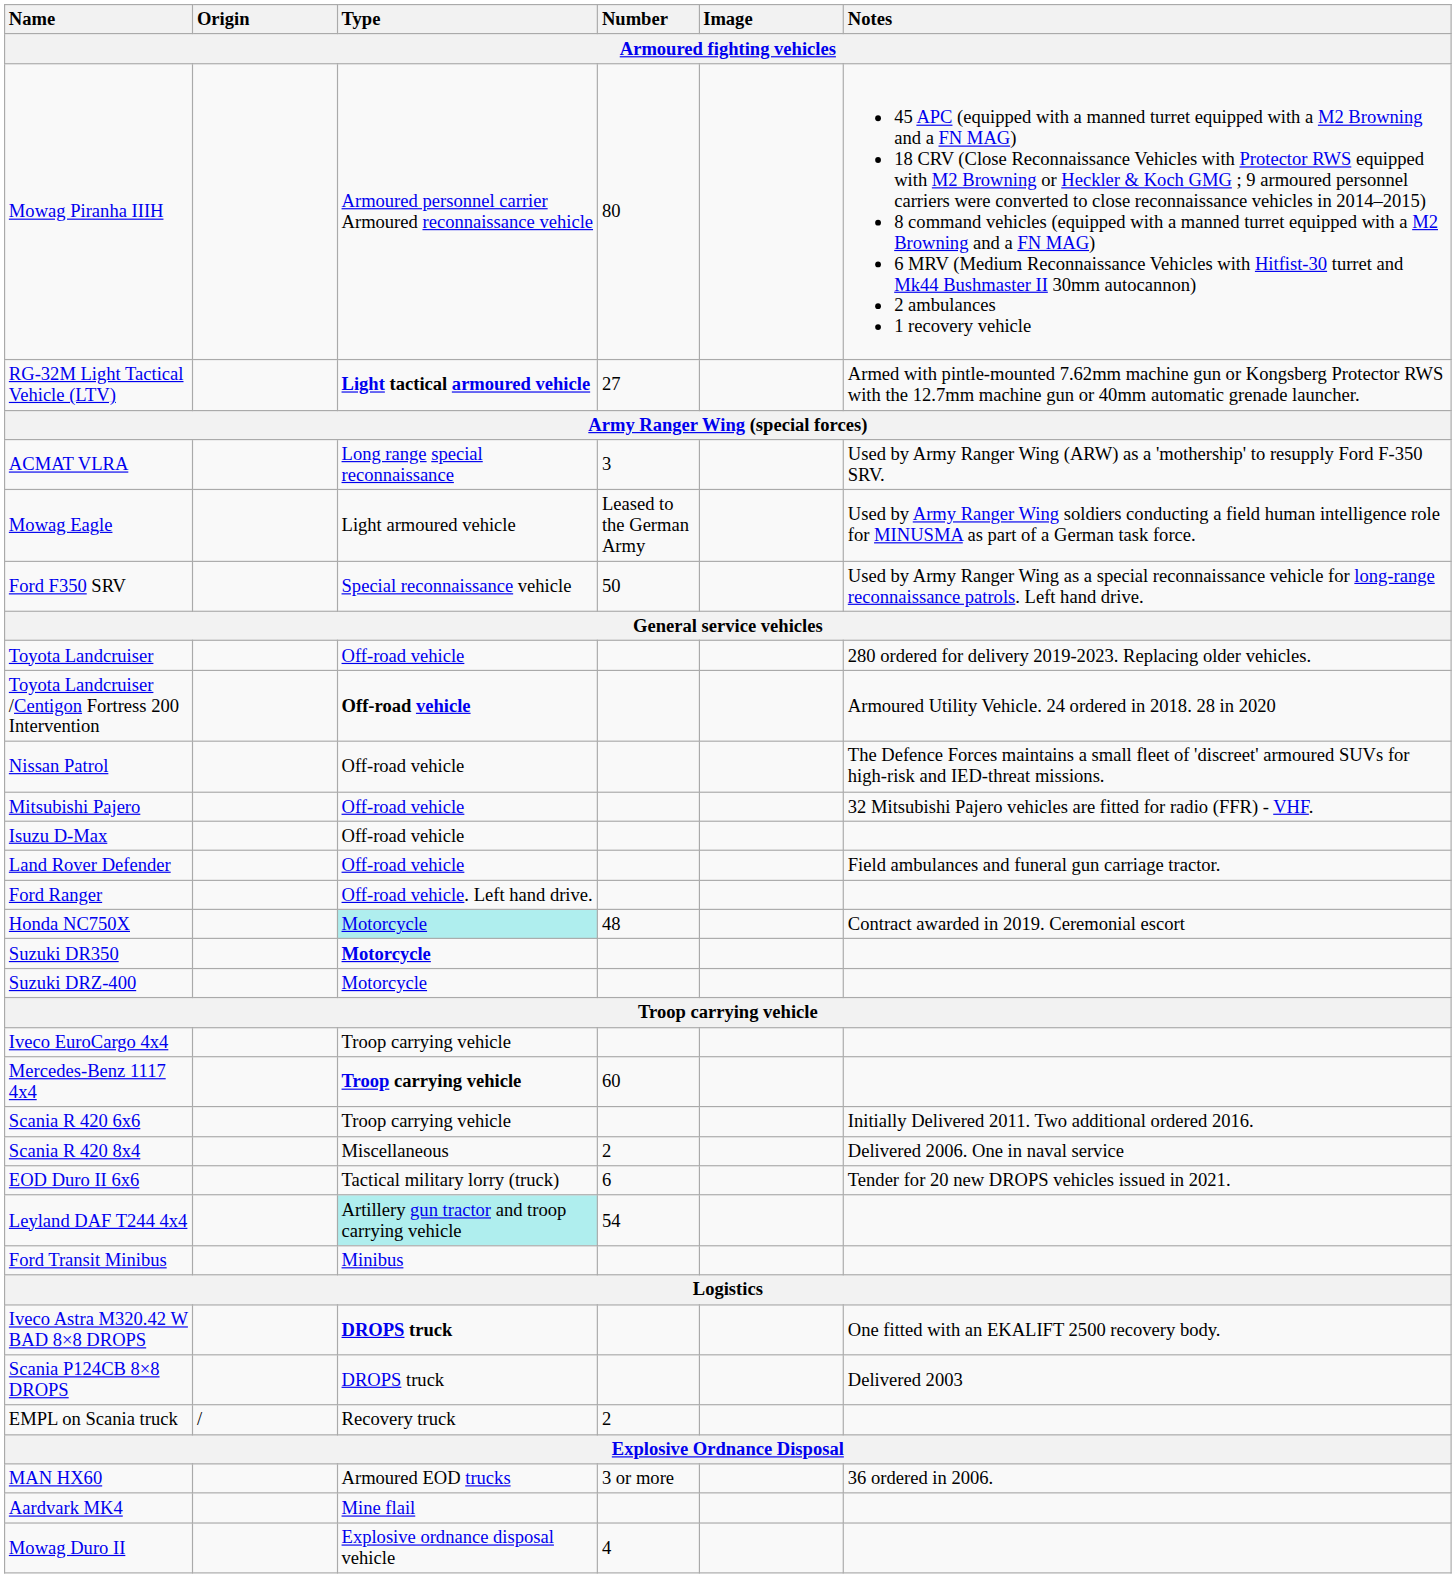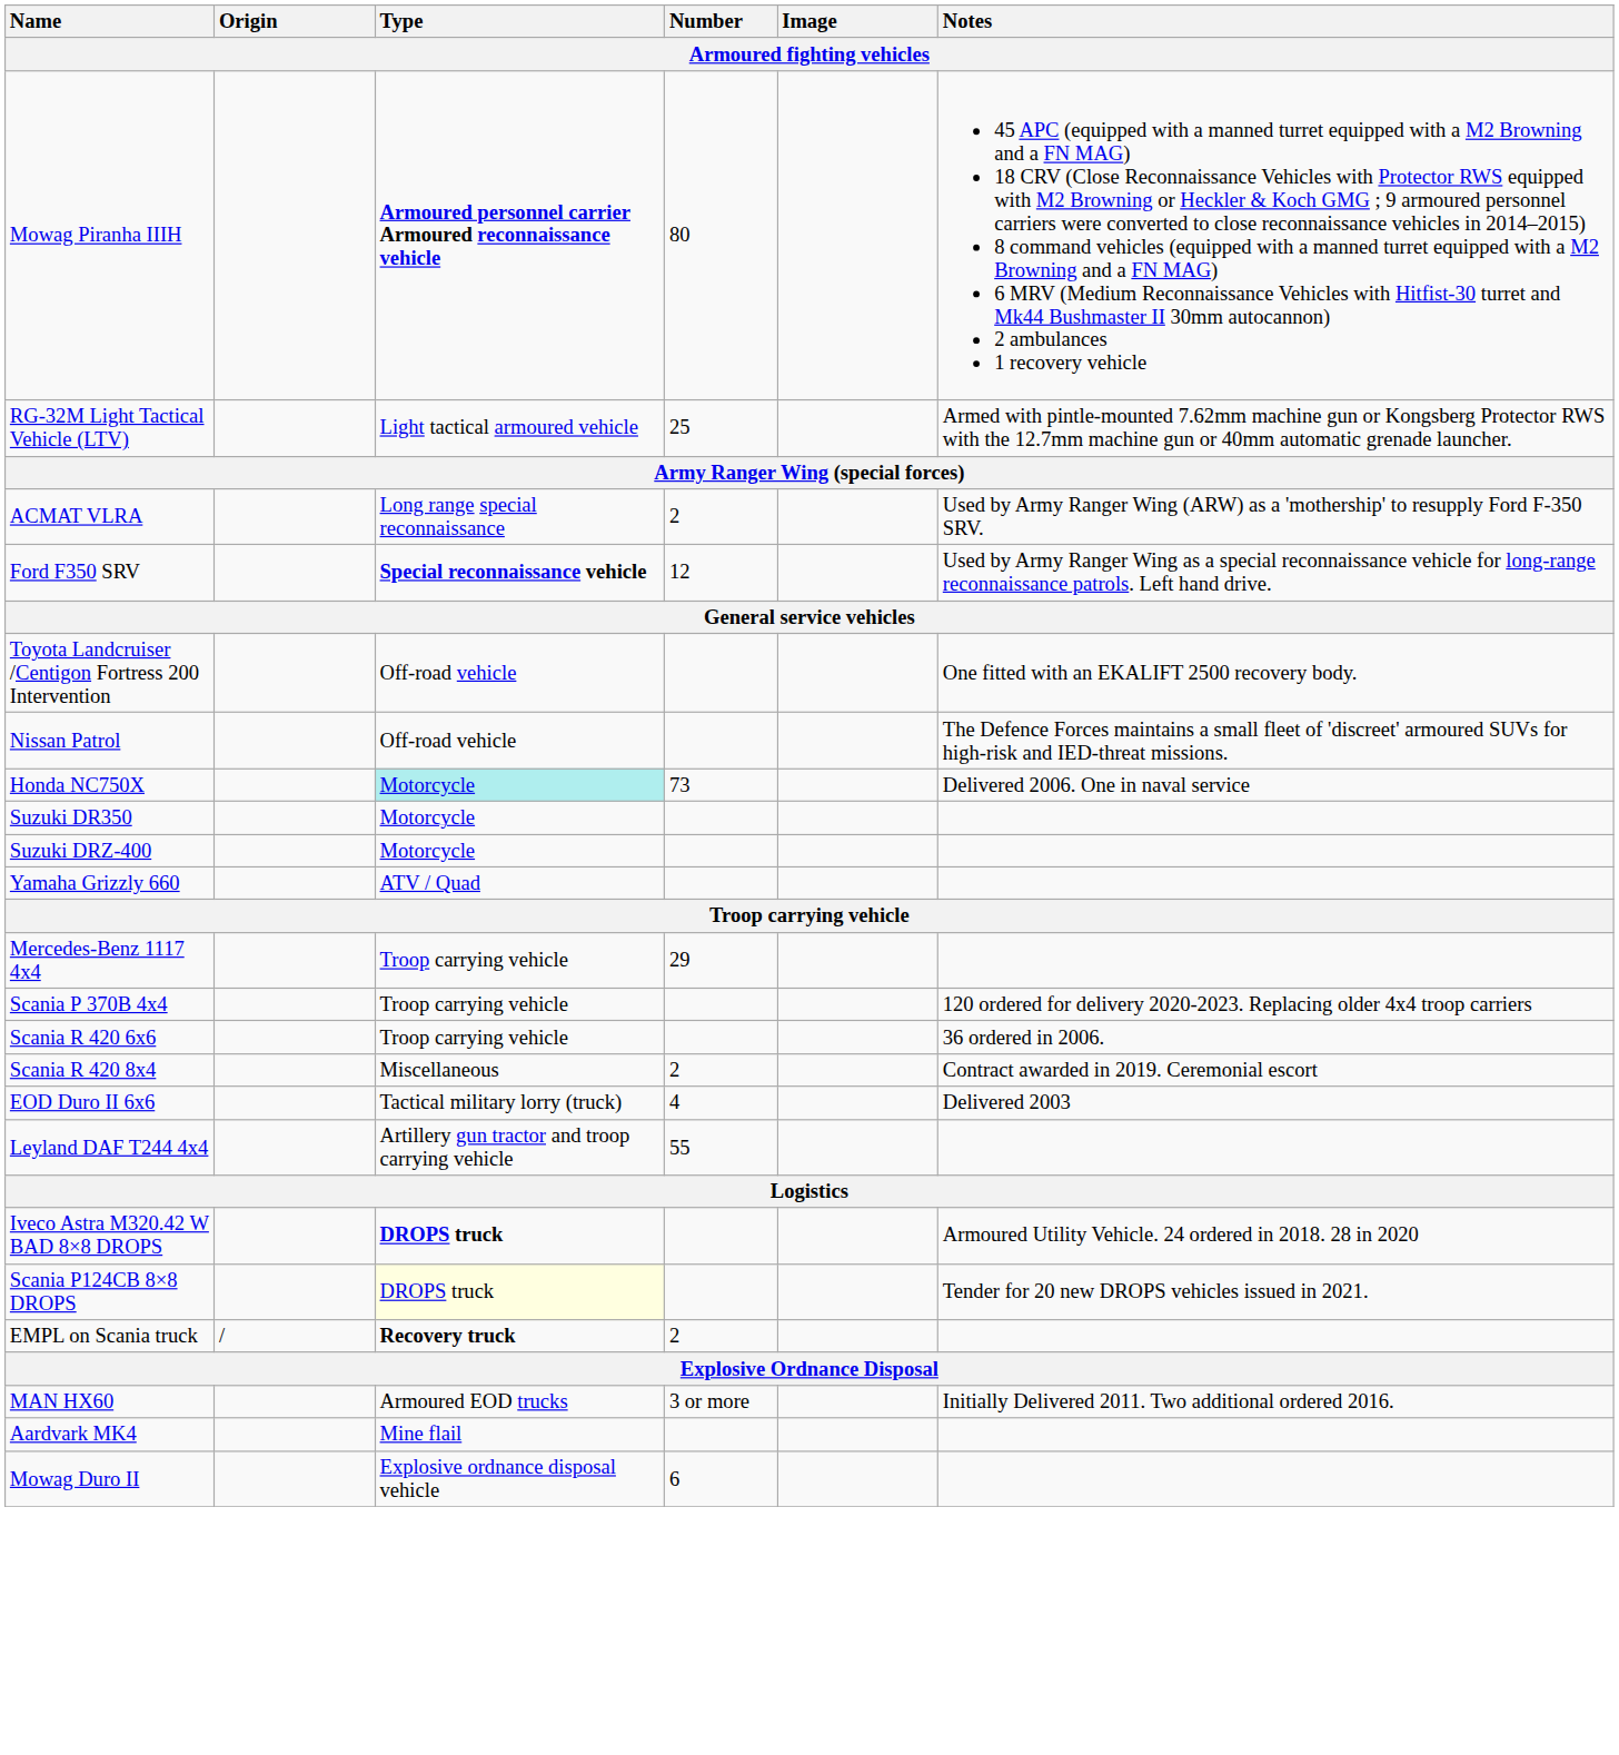Mowag Piranha IIIH | Type: normal -> bold
RG-32M Light Tactical Vehicle (LTV) | Type: bold -> normal
RG-32M Light Tactical Vehicle (LTV) | Number: 27 -> 25
ACMAT VLRA | Number: 3 -> 2
- row: Mowag Eagle | Light armoured vehicle | Leased to the German Army | Used by Army Ranger Wing soldiers conducting a field human intelligence role for MINUSMA as part of a German task force.
Ford F350 SRV | Type: normal -> bold
Ford F350 SRV | Number: 50 -> 12
- row: Toyota Landcruiser | Off-road vehicle | 280 ordered for delivery 2019-2023. Replacing older vehicles.
Toyota Landcruiser /Centigon Fortress 200 Intervention | Type: bold -> normal
Toyota Landcruiser /Centigon Fortress 200 Intervention | Notes: Armoured Utility Vehicle. 24 ordered in 2018. 28 in 2020 -> One fitted with an EKALIFT 2500 recovery body.
- row: Mitsubishi Pajero | Off-road vehicle | 32 Mitsubishi Pajero vehicles are fitted for radio (FFR) - VHF.
- row: Isuzu D-Max | Off-road vehicle
- row: Land Rover Defender | Off-road vehicle | Field ambulances and funeral gun carriage tractor.
- row: Ford Ranger | Off-road vehicle. Left hand drive.
Honda NC750X | Number: 48 -> 73
Honda NC750X | Notes: Contract awarded in 2019. Ceremonial escort -> Delivered 2006. One in naval service
Suzuki DR350 | Type: bold -> normal
+ row: Yamaha Grizzly 660 | ATV / Quad
- row: Iveco EuroCargo 4x4 | Troop carrying vehicle
Mercedes-Benz 1117 4x4 | Type: bold -> normal
Mercedes-Benz 1117 4x4 | Number: 60 -> 29
+ row: Scania P 370B 4x4 | Troop carrying vehicle | 120 ordered for delivery 2020-2023. Replacing older 4x4 troop carriers
Scania R 420 6x6 | Notes: Initially Delivered 2011. Two additional ordered 2016. -> 36 ordered in 2006.
Scania R 420 8x4 | Notes: Delivered 2006. One in naval service -> Contract awarded in 2019. Ceremonial escort
EOD Duro II 6x6 | Number: 6 -> 4
EOD Duro II 6x6 | Notes: Tender for 20 new DROPS vehicles issued in 2021. -> Delivered 2003
Leyland DAF T244 4x4 | Type: paleturquoise background -> no background
Leyland DAF T244 4x4 | Number: 54 -> 55
- row: Ford Transit Minibus | Minibus
Iveco Astra M320.42 W BAD 8×8 DROPS | Notes: One fitted with an EKALIFT 2500 recovery body. -> Armoured Utility Vehicle. 24 ordered in 2018. 28 in 2020
Scania P124CB 8×8 DROPS | Type: no background -> lightyellow background
Scania P124CB 8×8 DROPS | Notes: Delivered 2003 -> Tender for 20 new DROPS vehicles issued in 2021.
EMPL on Scania truck | Type: normal -> bold
MAN HX60 | Notes: 36 ordered in 2006. -> Initially Delivered 2011. Two additional ordered 2016.
Mowag Duro II | Number: 4 -> 6
